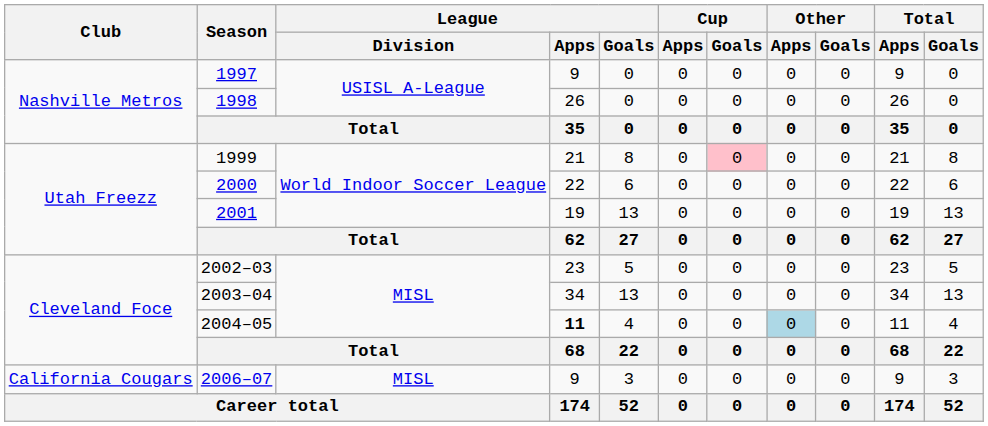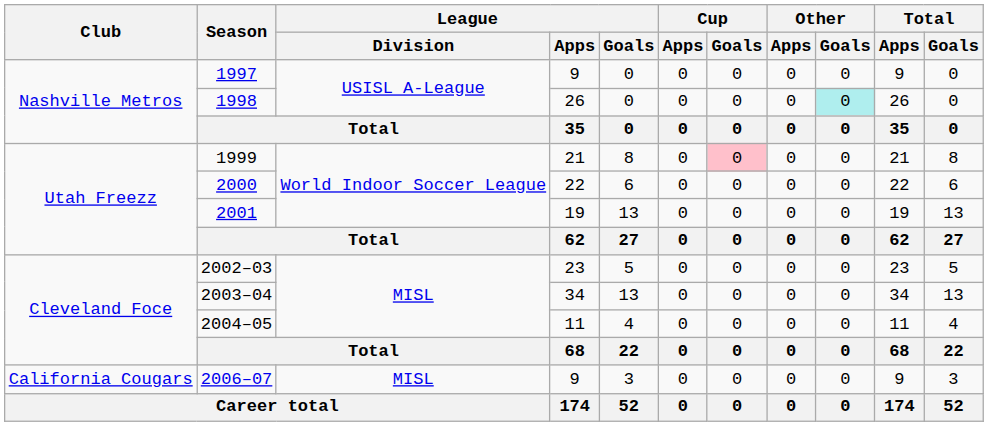1998 | Other / Goals: no background -> paleturquoise background
2004–05 | League / Apps: bold -> normal
2004–05 | Other / Apps: lightblue background -> no background
